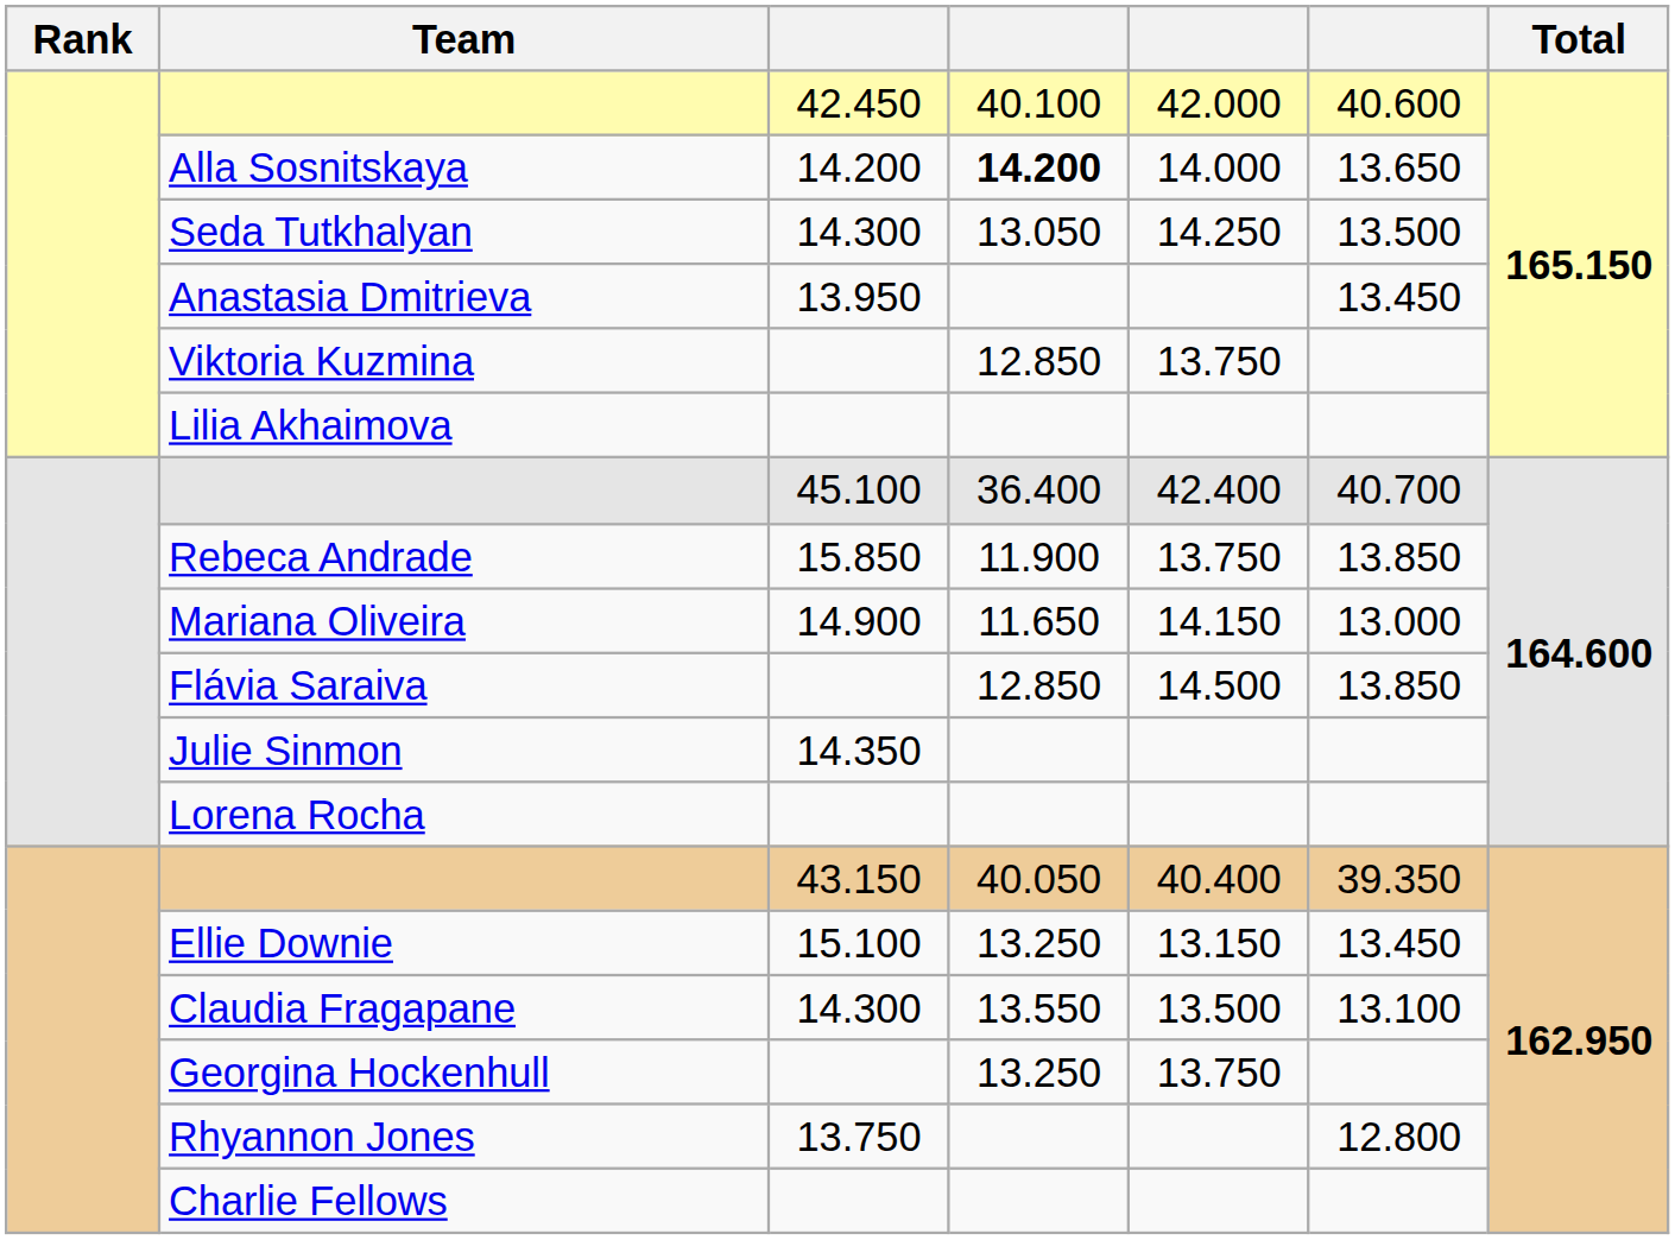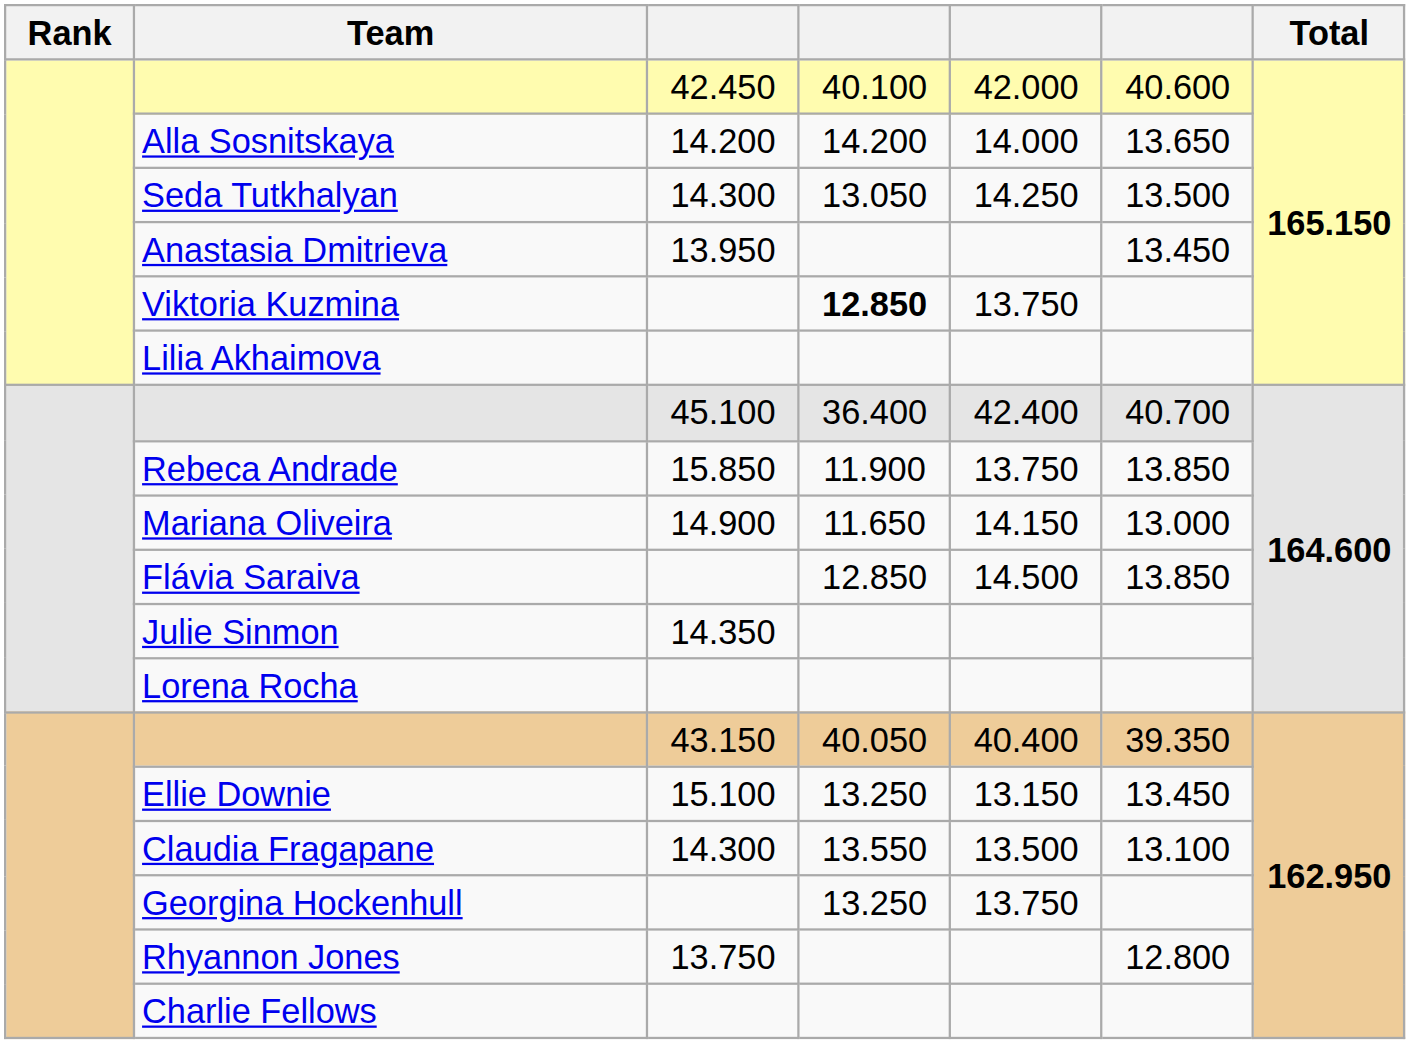Alla Sosnitskaya | column 4: bold -> normal
Viktoria Kuzmina | column 4: normal -> bold
